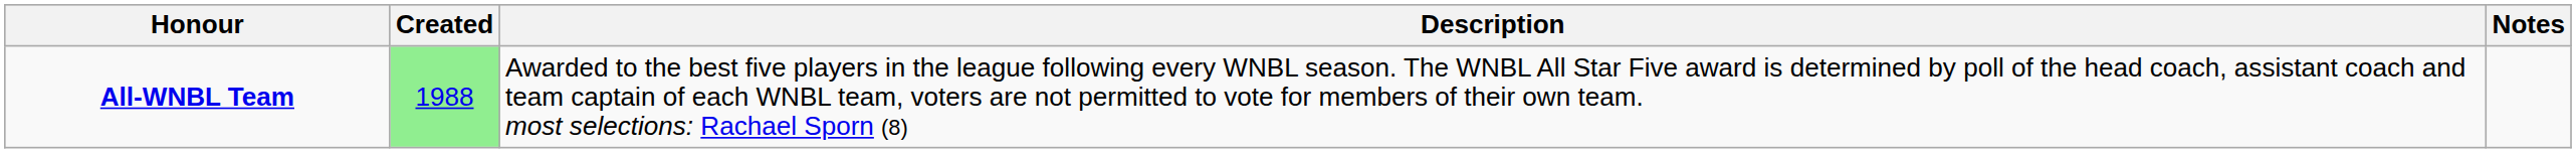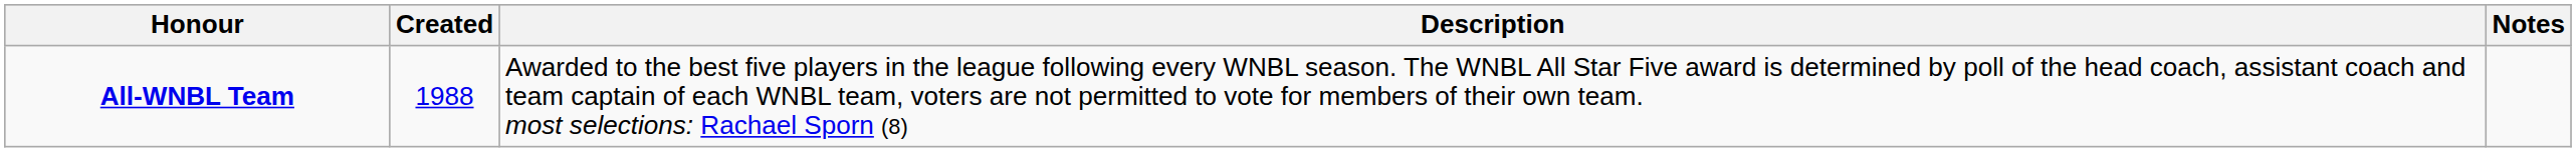row 2 | Created: lightgreen background -> no background
